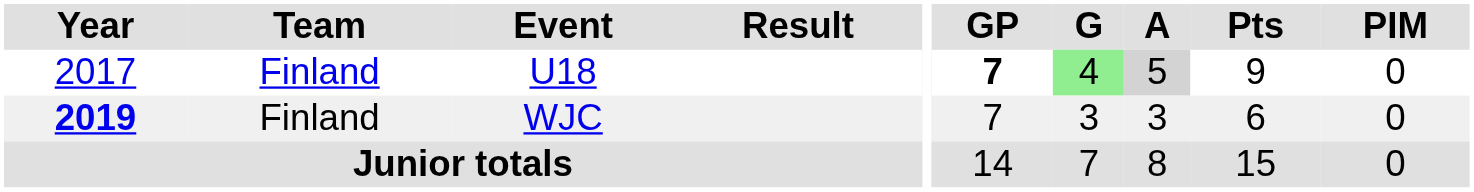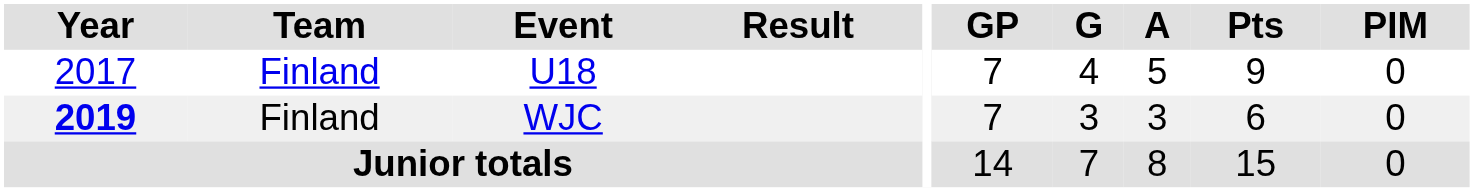U18 | GP: bold -> normal
U18 | G: lightgreen background -> no background
U18 | A: lightgrey background -> no background
